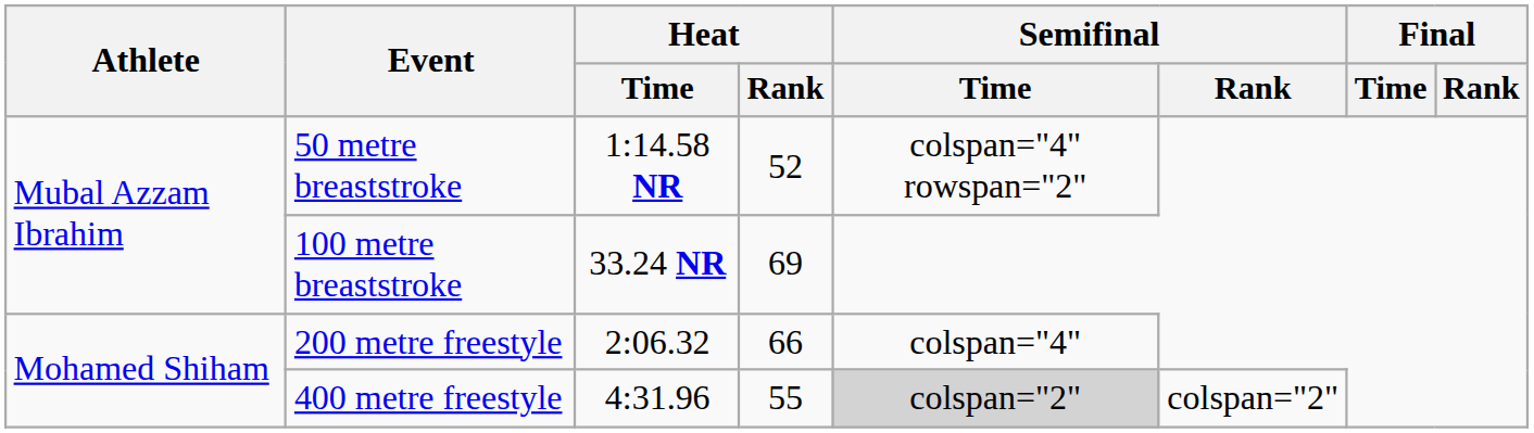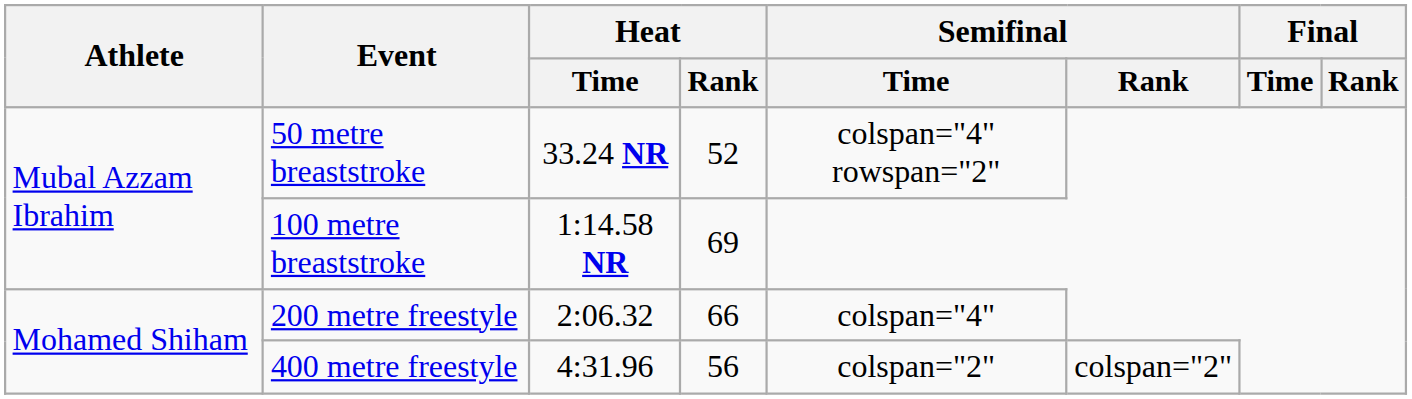50 metre breaststroke | Heat / Time: 1:14.58 NR -> 33.24 NR
100 metre breaststroke | Heat / Time: 33.24 NR -> 1:14.58 NR
400 metre freestyle | Heat / Rank: 55 -> 56
400 metre freestyle | Semifinal / Time: lightgrey background -> no background
